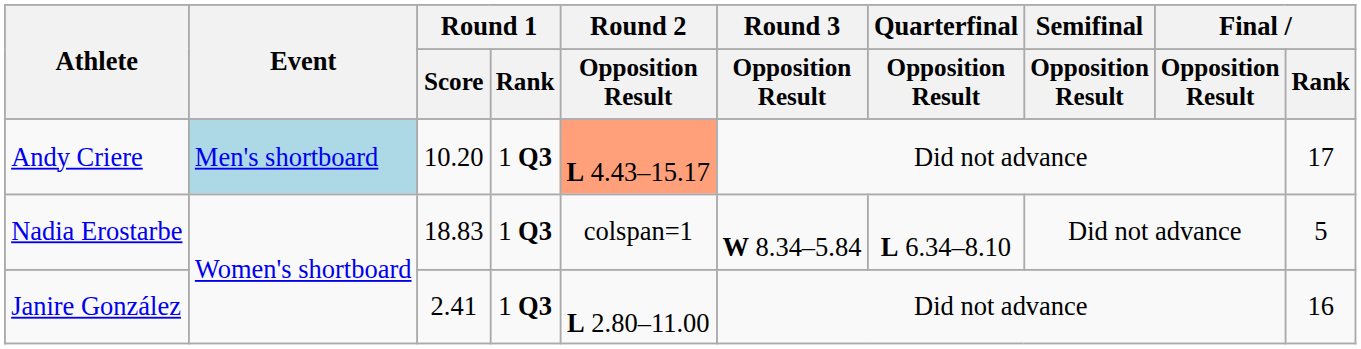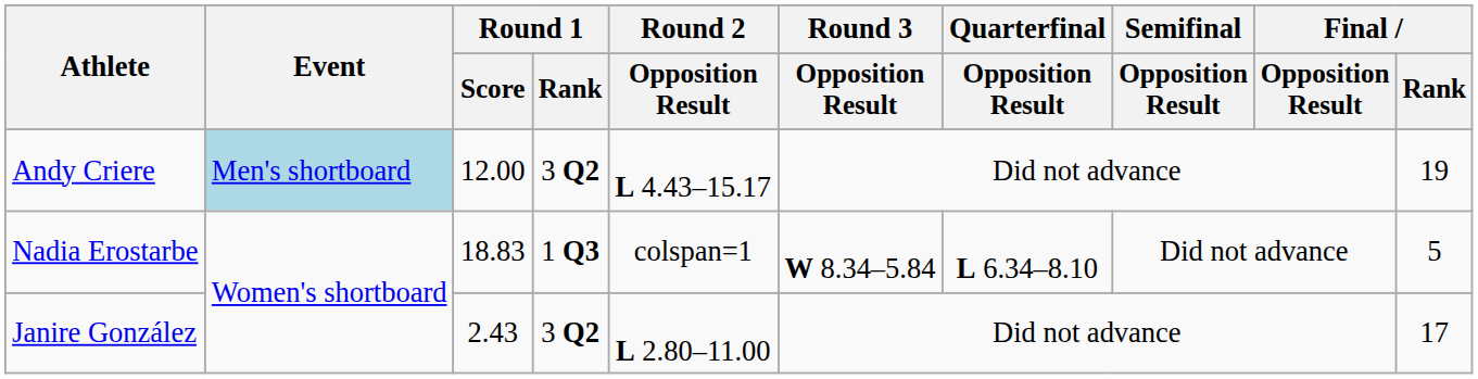Andy Criere | Round 1 / Score: 10.20 -> 12.00
Andy Criere | Round 1 / Rank: 1 Q3 -> 3 Q2
Andy Criere | Round 2 / Opposition Result: lightsalmon background -> no background
Andy Criere | Final / Rank: 17 -> 19
Janire González | Round 1 / Score: 2.41 -> 2.43
Janire González | Round 1 / Rank: 1 Q3 -> 3 Q2
Janire González | Final / Rank: 16 -> 17
